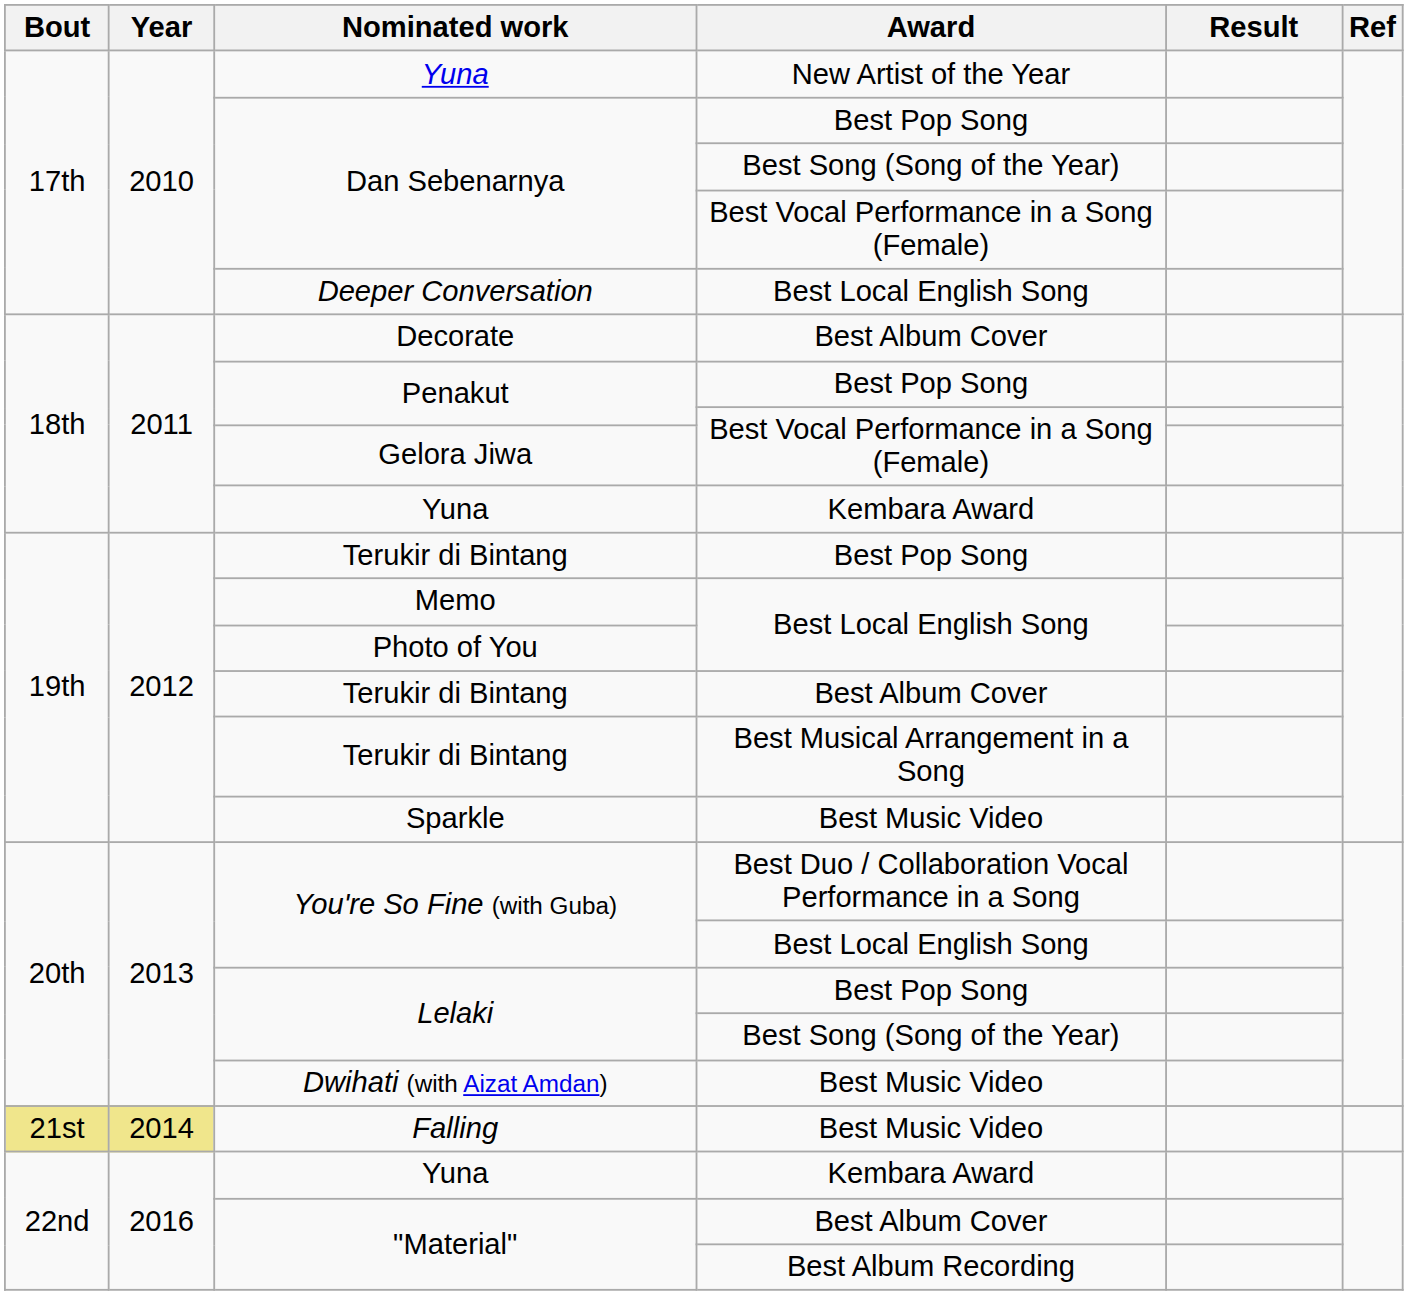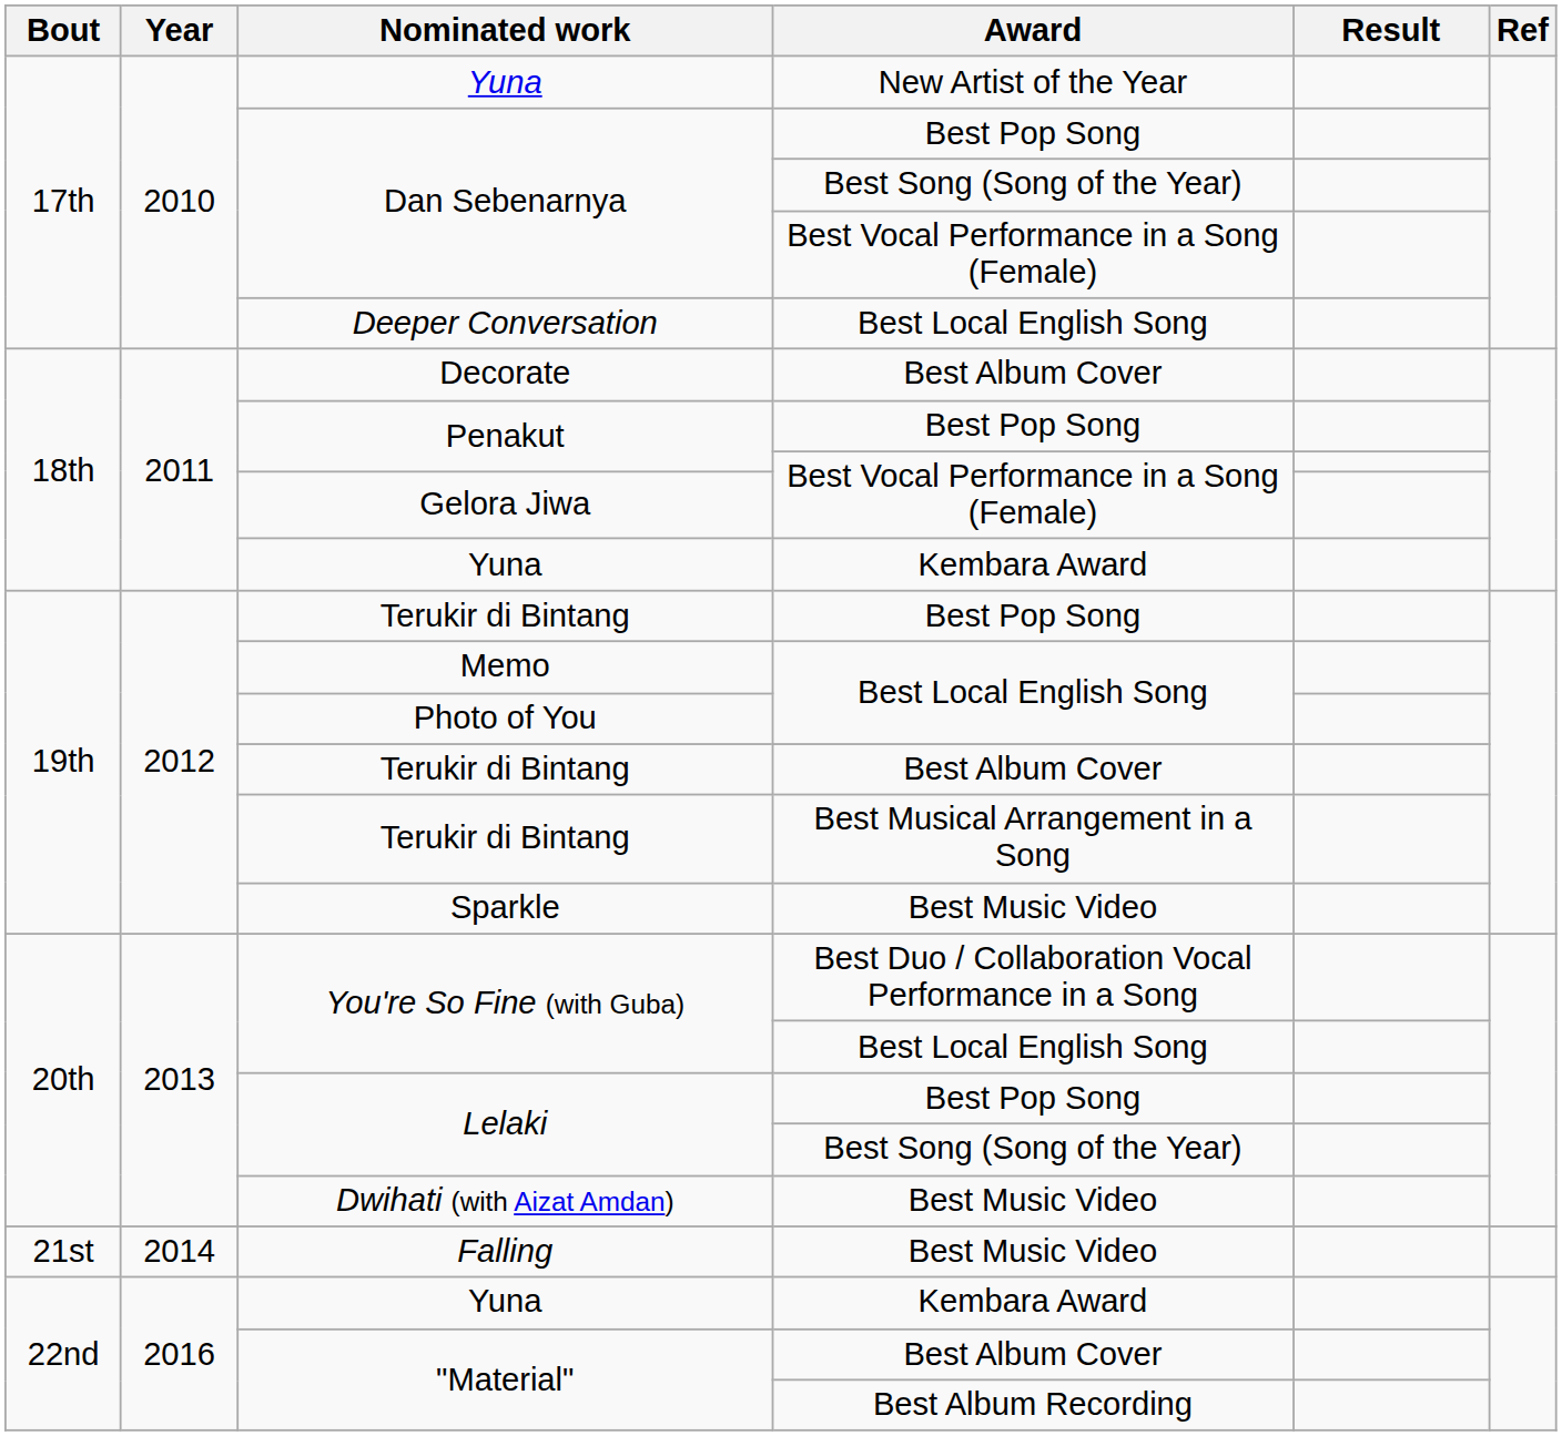Falling | Bout: khaki background -> no background
Falling | Year: khaki background -> no background
